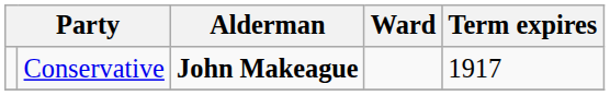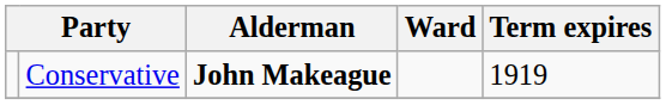Conservative | Term expires: 1917 -> 1919
